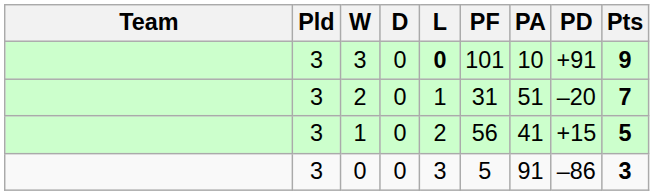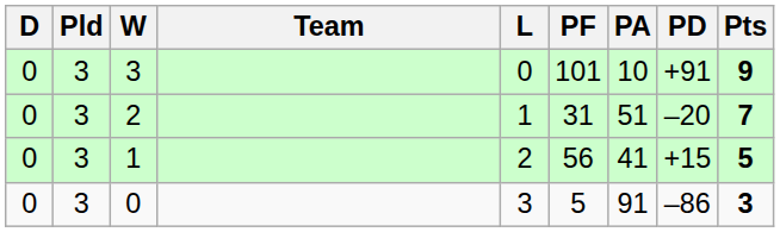columns swapped: Team <-> D
row 2 | L: bold -> normal
